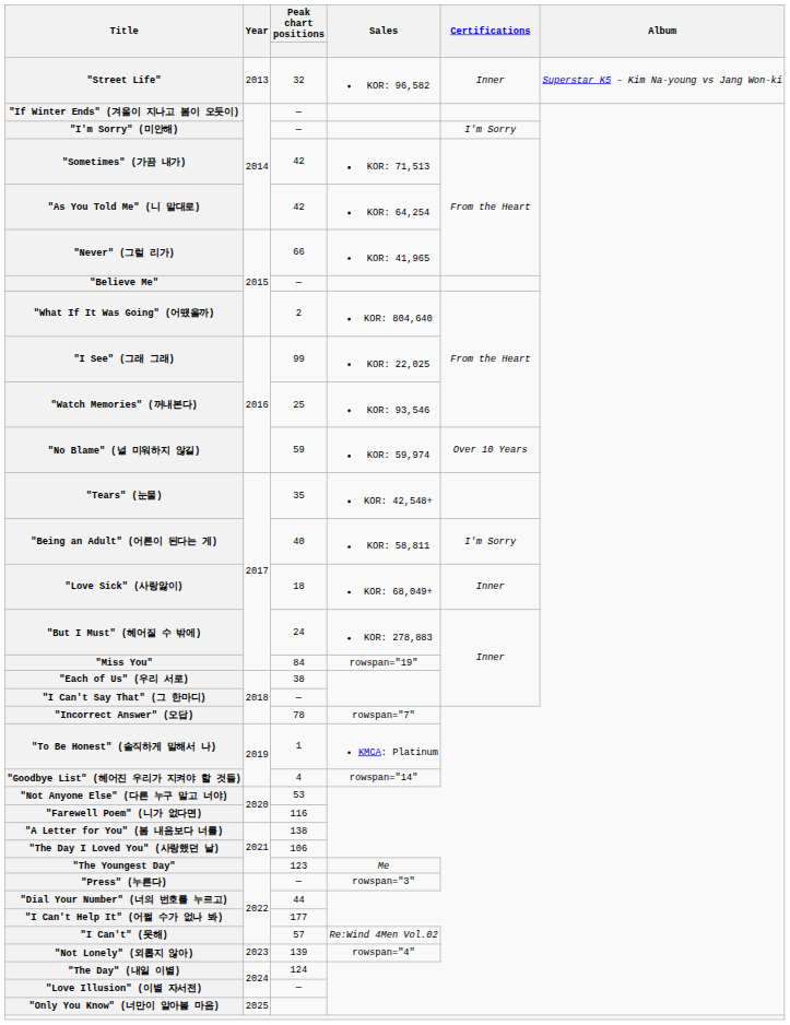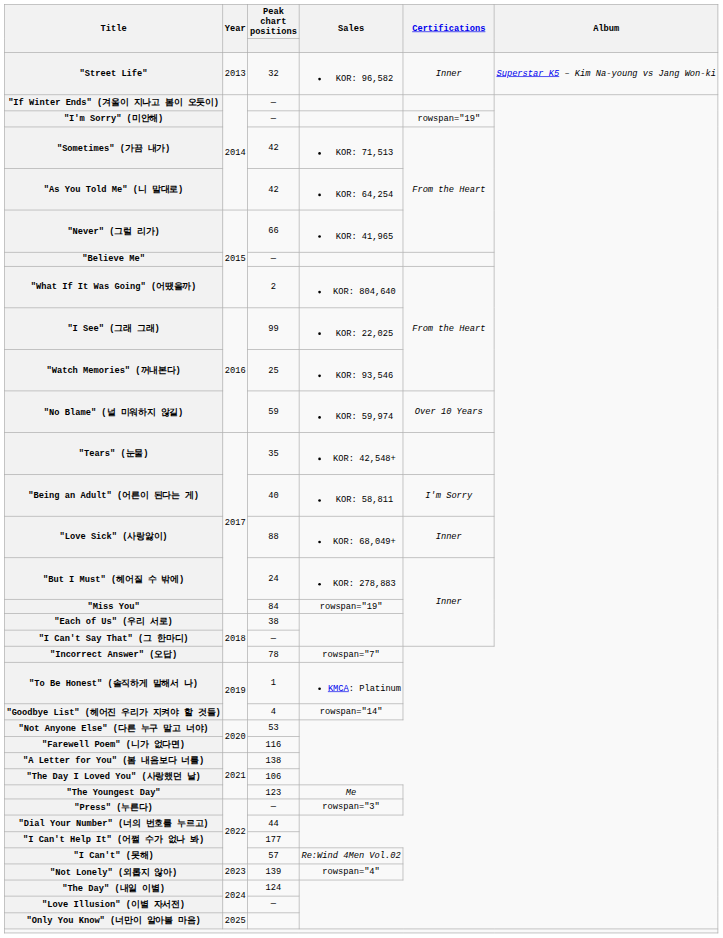"I'm Sorry" (미안해) | Certifications: I'm Sorry -> rowspan="19"
"Love Sick" (사랑앓이) | Peak chart positions: 18 -> 88
